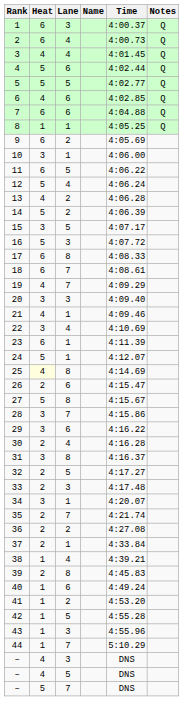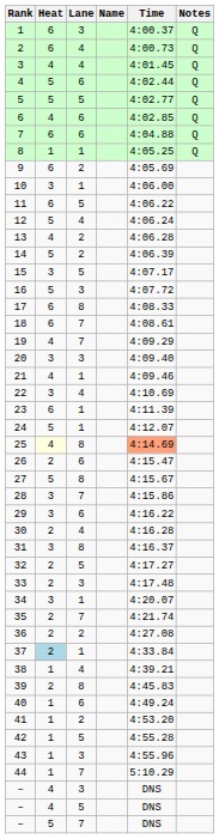25 | Time: no background -> lightsalmon background
37 | Heat: no background -> lightblue background
